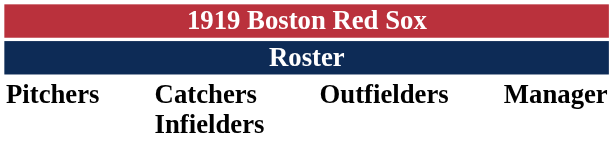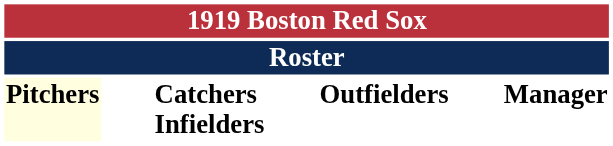Pitchers | column 1: no background -> lightyellow background
